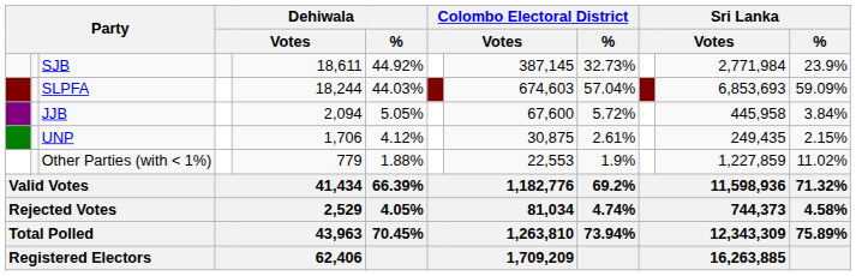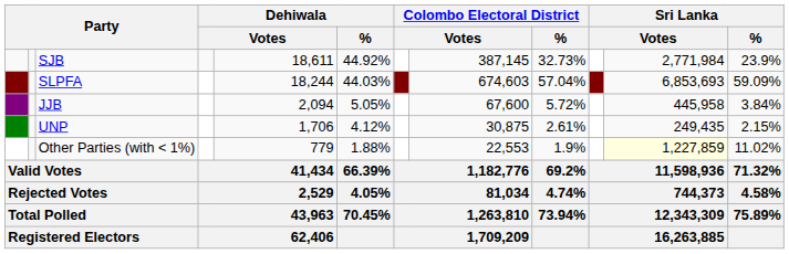Other Parties (with < 1%) | column 11: no background -> lightyellow background
